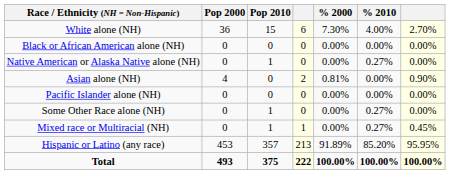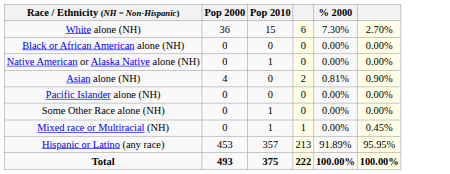- column: % 2010 | 4.00% | 0.00% | 0.27% | 0.00% | 0.00% | 0.27% | 0.27% | 85.20% | 100.00%
